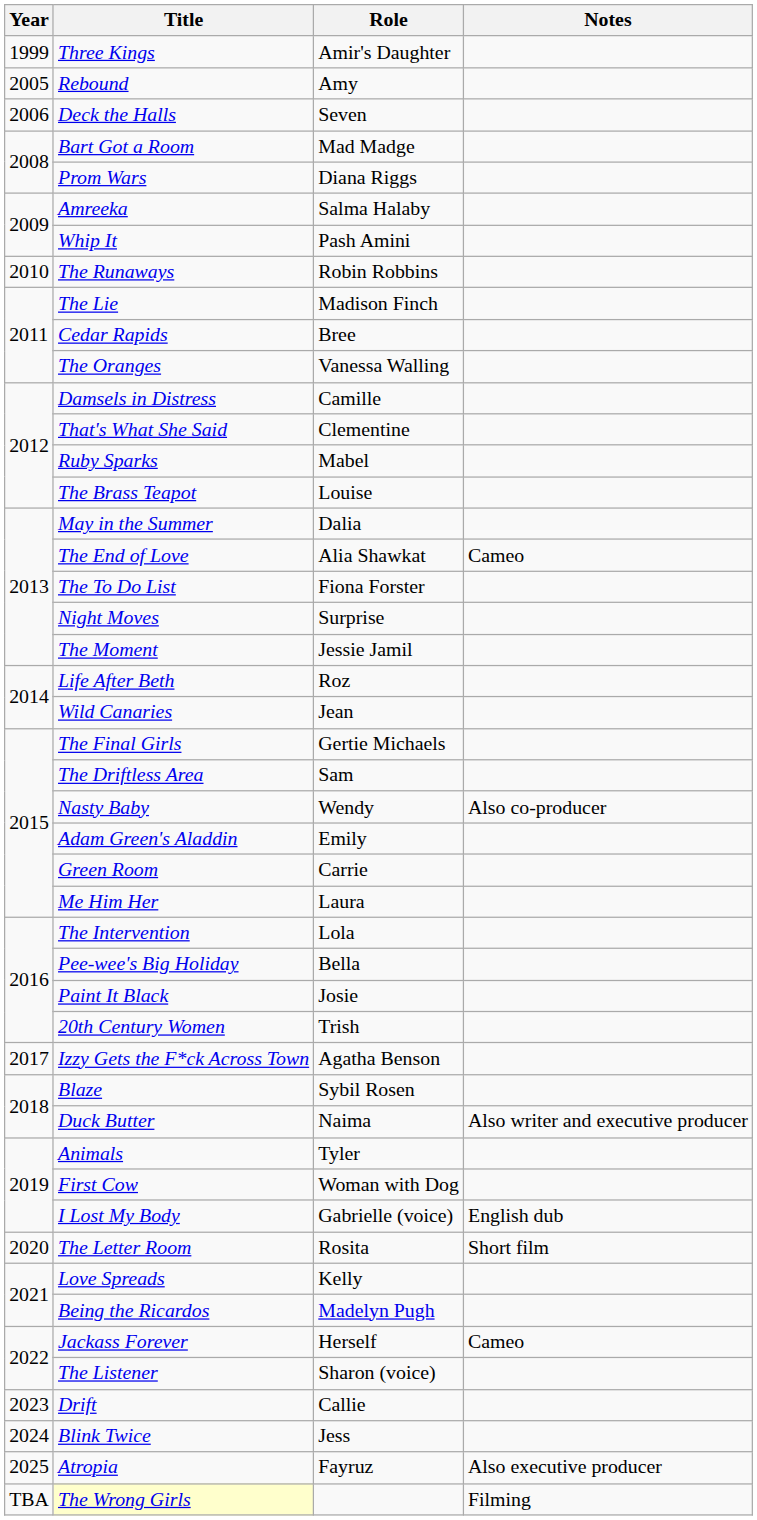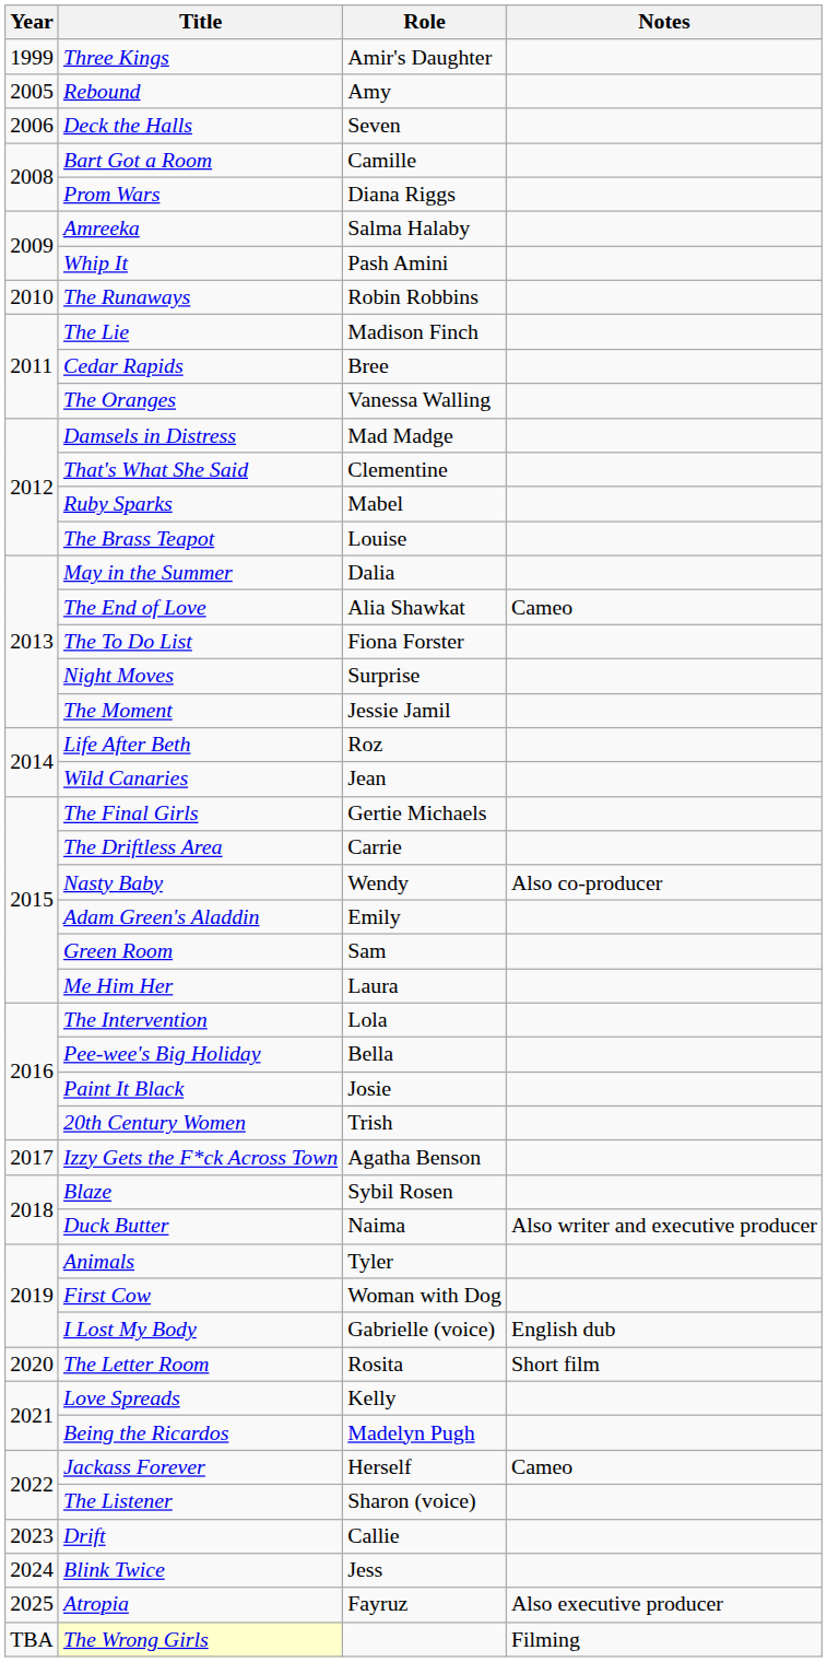Bart Got a Room | Role: Mad Madge -> Camille
Damsels in Distress | Role: Camille -> Mad Madge
The Driftless Area | Role: Sam -> Carrie
Green Room | Role: Carrie -> Sam
